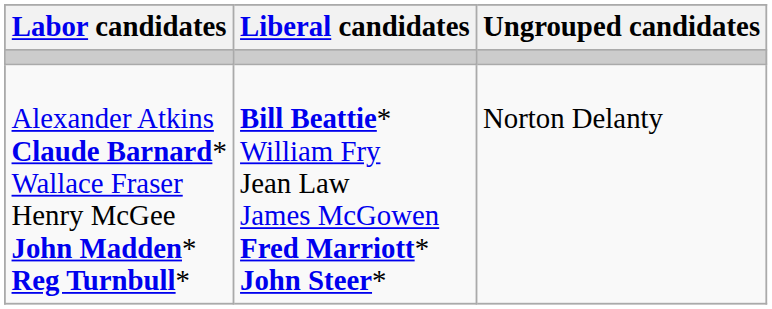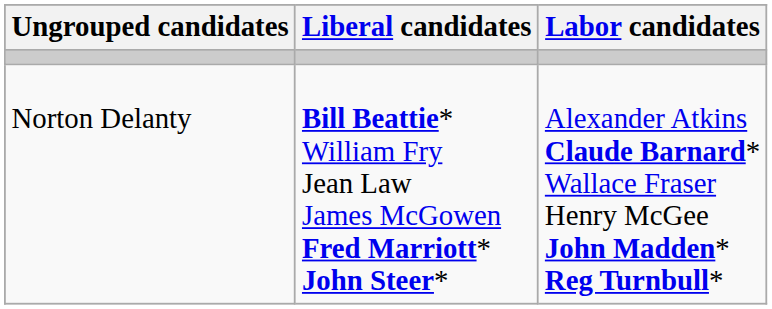columns swapped: Labor candidates <-> Ungrouped candidates
